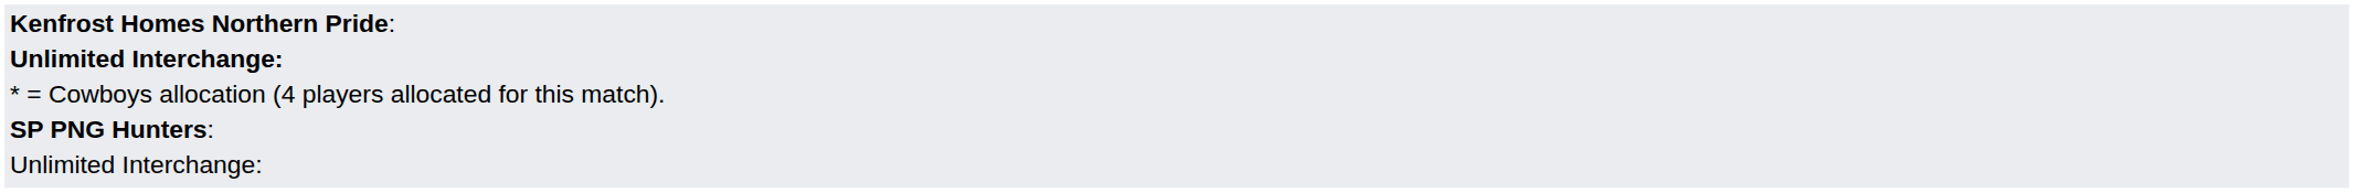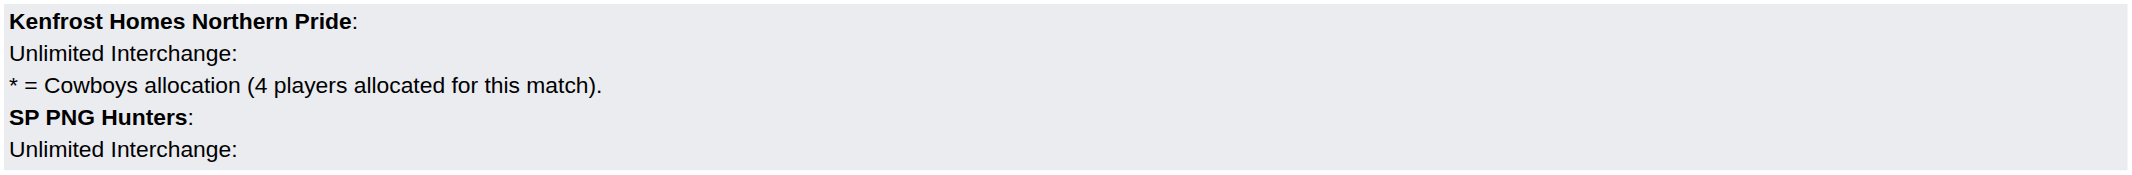row 2 | column 1: bold -> normal
